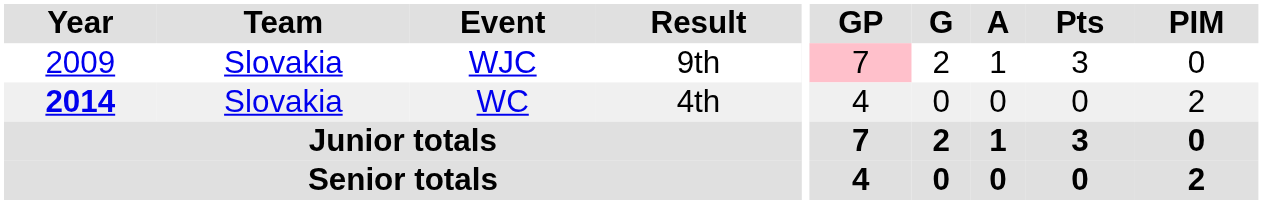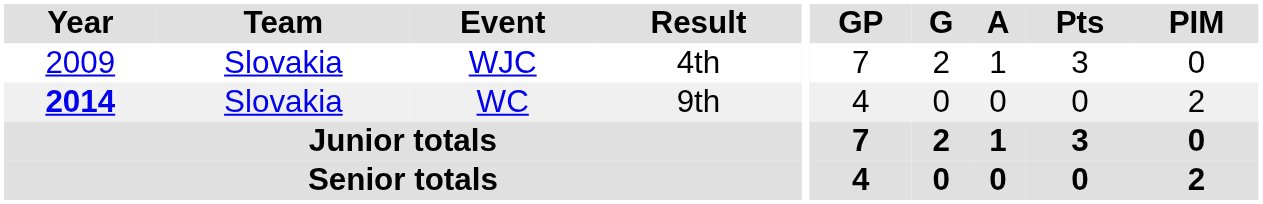WJC | Result: 9th -> 4th
WJC | GP: pink background -> no background
WC | Result: 4th -> 9th
